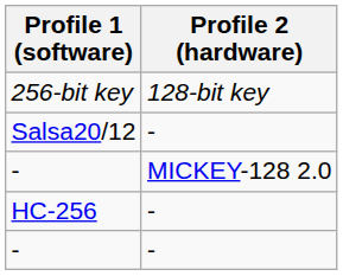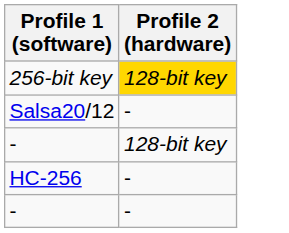row 2 | Profile 2 (hardware): no background -> gold background
row 4 | Profile 2 (hardware): MICKEY-128 2.0 -> 128-bit key
